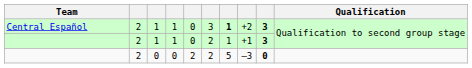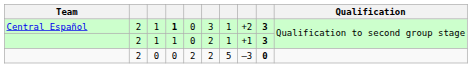Central Español | column 4: normal -> bold
Central Español | column 7: bold -> normal
